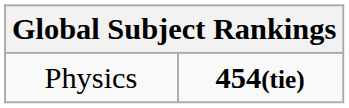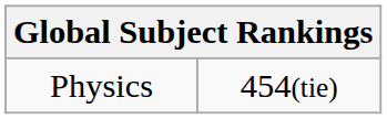Physics | column 2: bold -> normal
